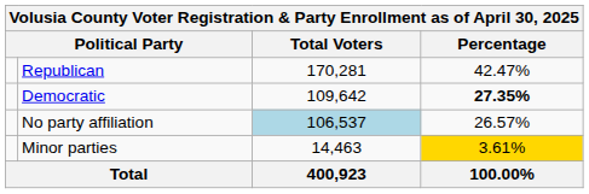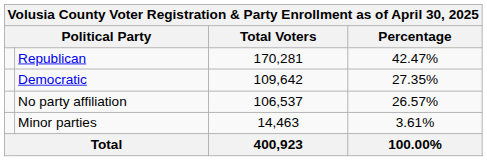Democratic | Percentage: bold -> normal
No party affiliation | Total Voters: lightblue background -> no background
Minor parties | Percentage: gold background -> no background
